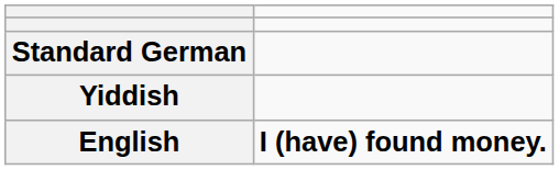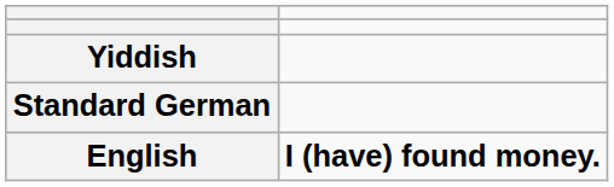row 3 | column 1: Standard German -> Yiddish
row 4 | column 1: Yiddish -> Standard German
